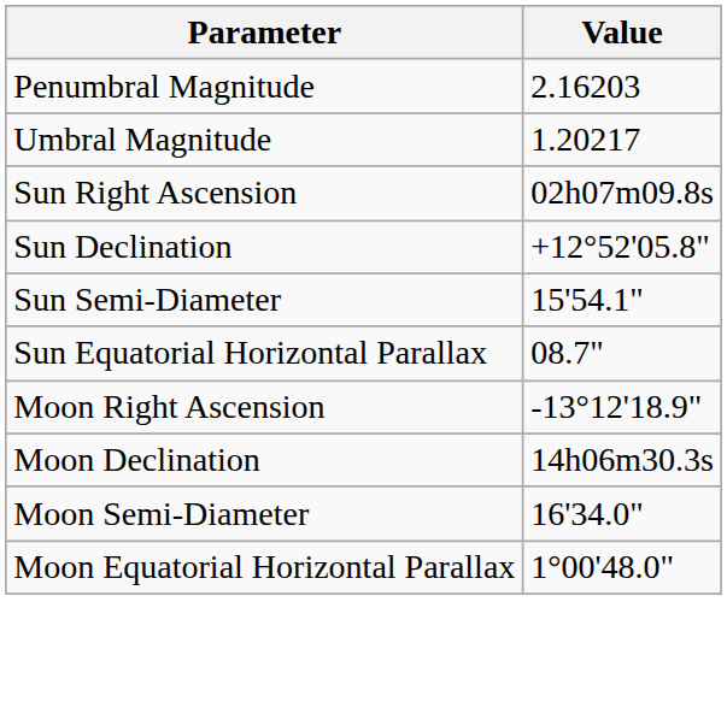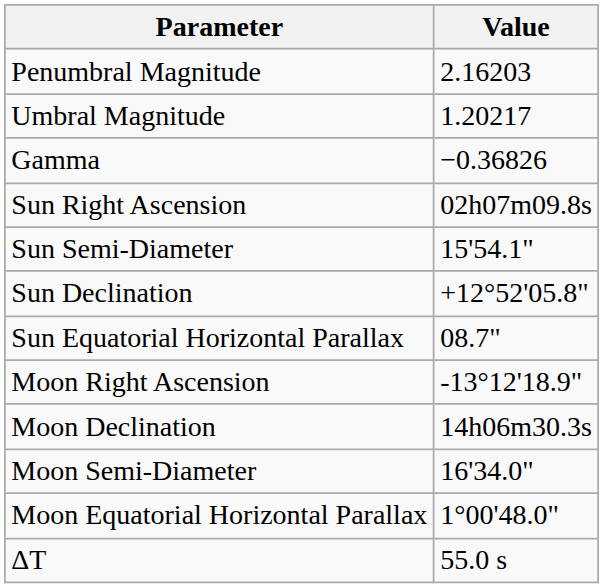+ row: Gamma | −0.36826
rows swapped: Sun Declination <-> Sun Semi-Diameter
+ row: ΔT | 55.0 s
